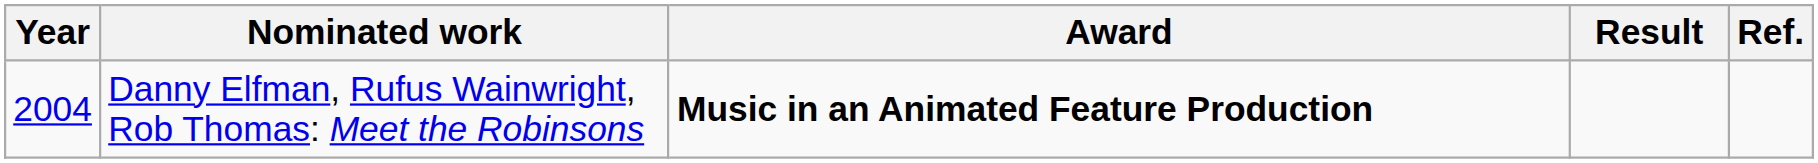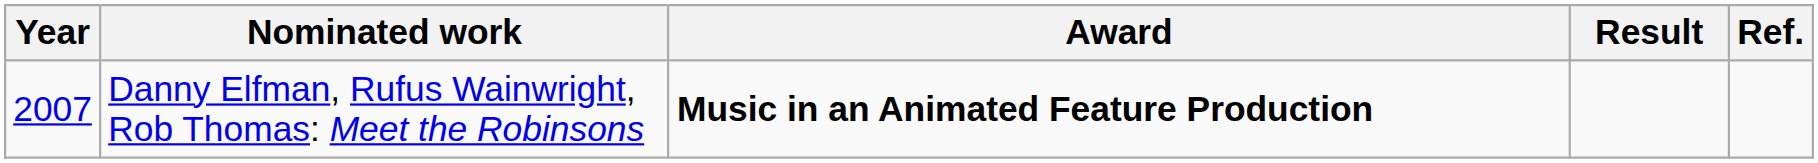row 2 | Year: 2004 -> 2007
